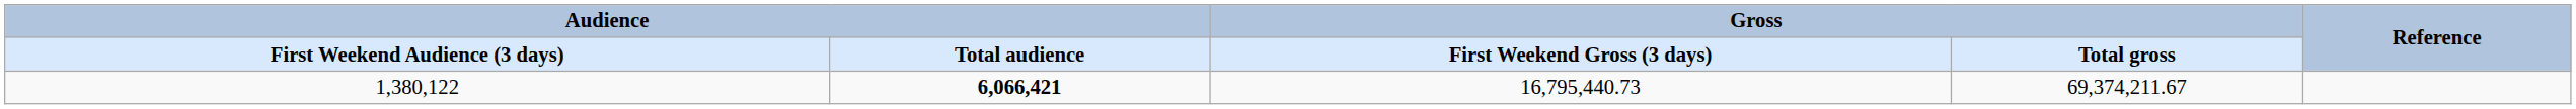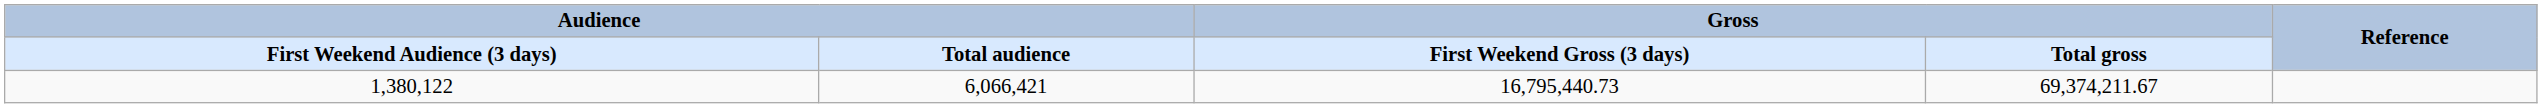1,380,122 | column 2: bold -> normal
